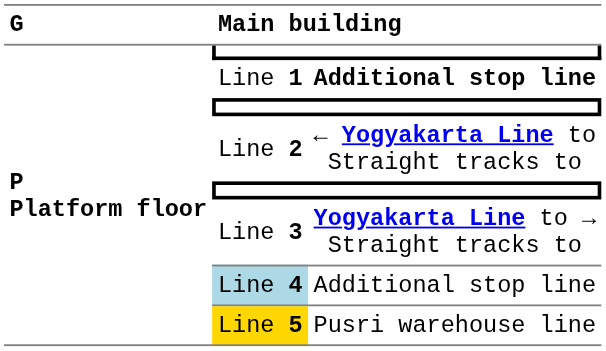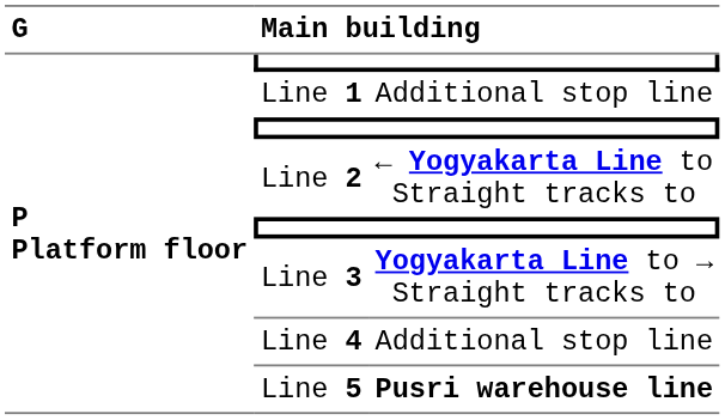Line 1 | column 3: bold -> normal
Line 4 | column 2: lightblue background -> no background
Line 5 | column 2: gold background -> no background
Line 5 | column 3: normal -> bold
